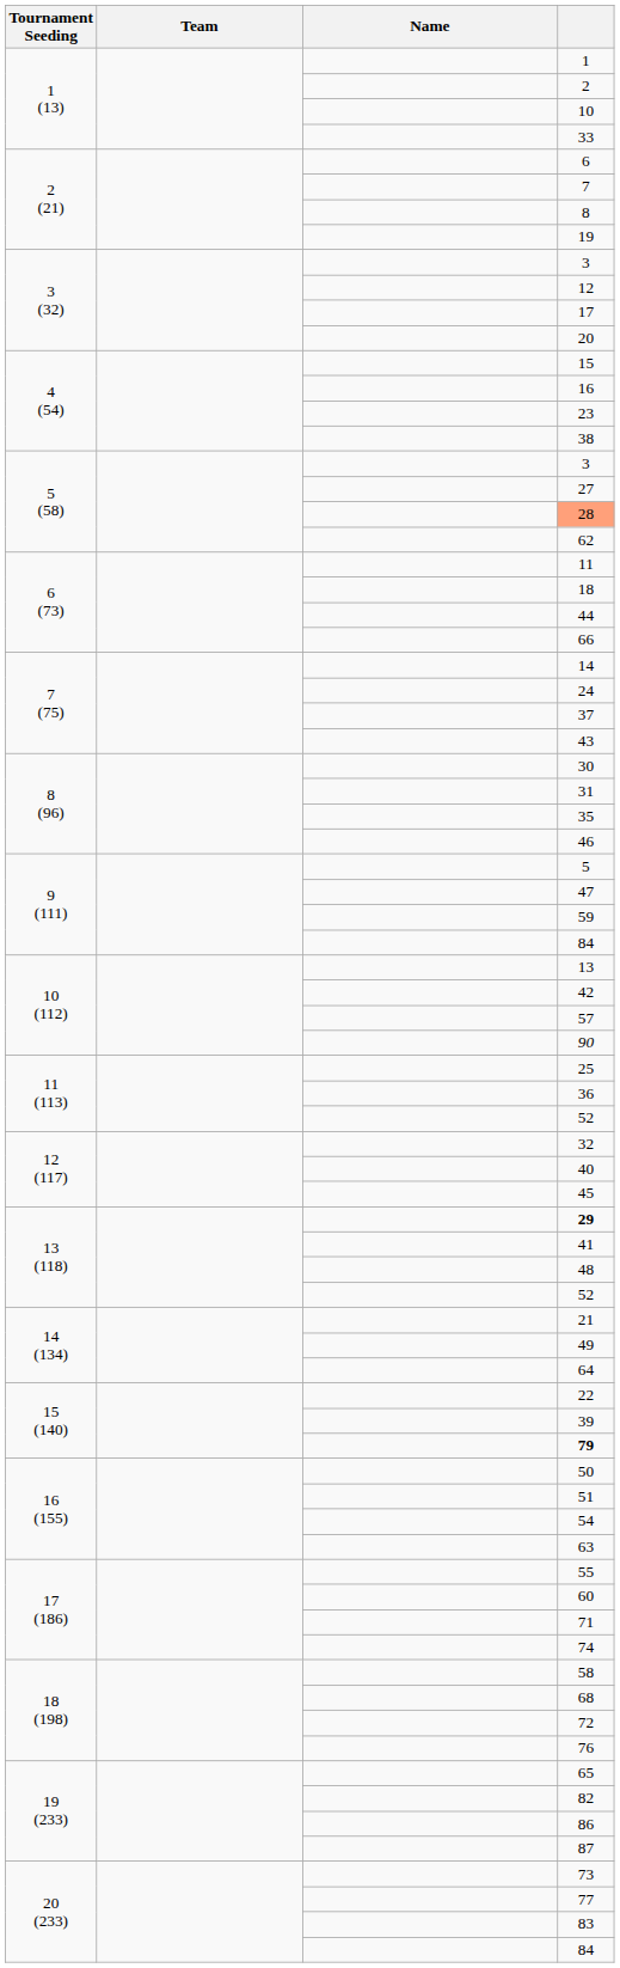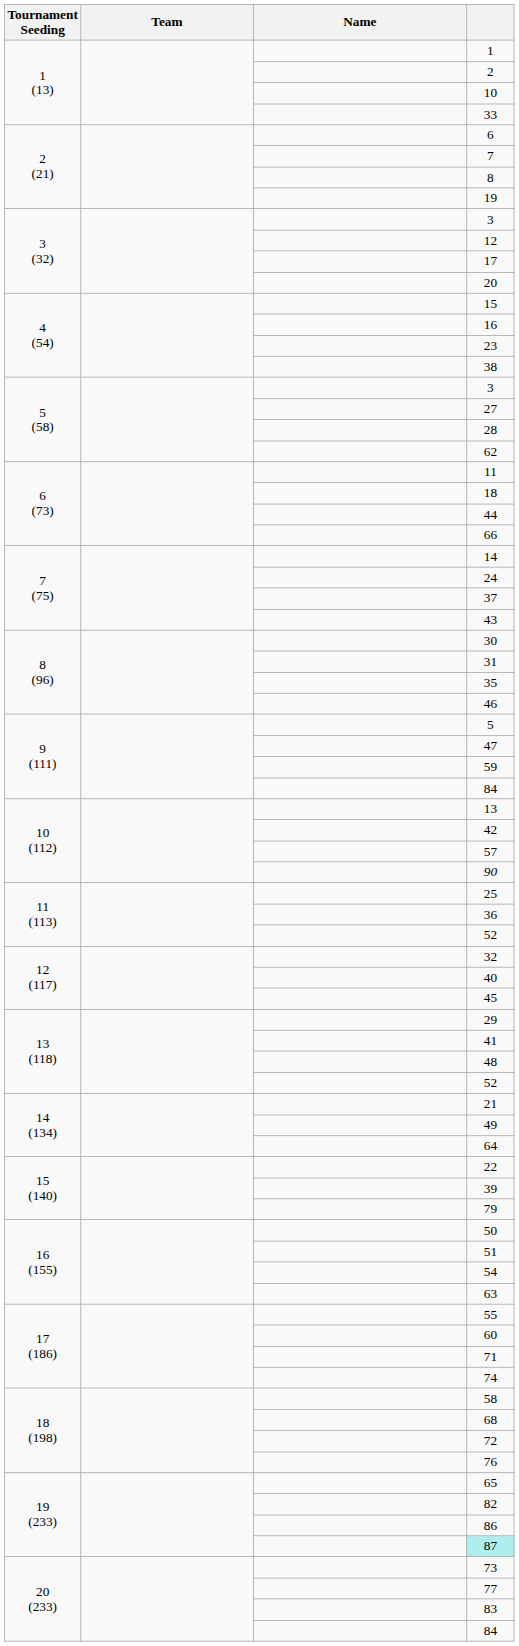28 | column 4: lightsalmon background -> no background
29 | column 4: bold -> normal
79 | column 4: bold -> normal
87 | column 4: no background -> paleturquoise background
